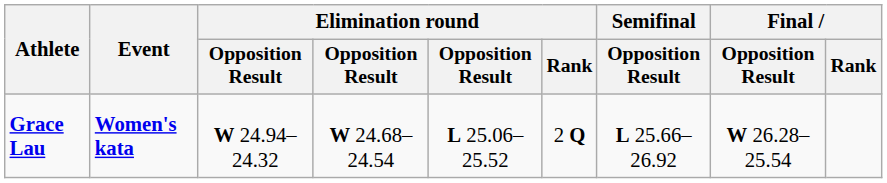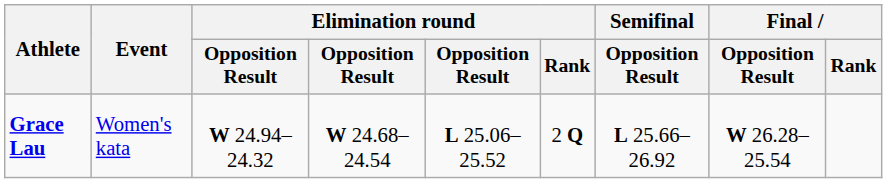Grace Lau | Event: bold -> normal
